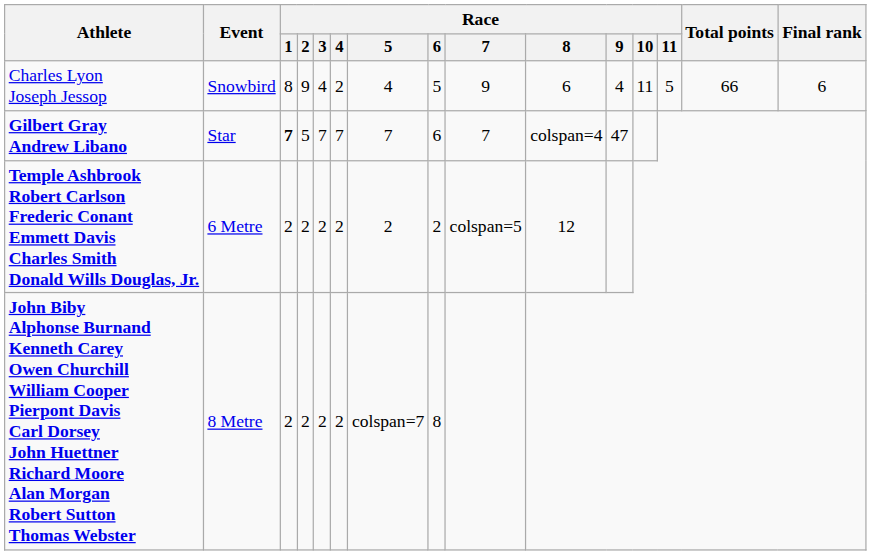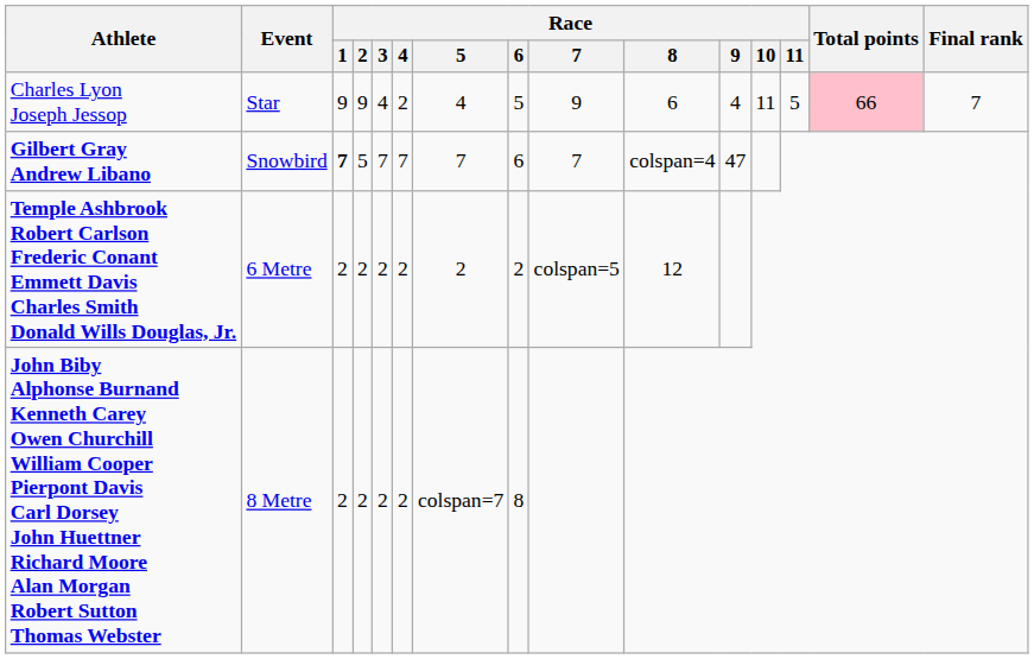Charles Lyon Joseph Jessop | Event: Snowbird -> Star
Charles Lyon Joseph Jessop | Race / 1: 8 -> 9
Charles Lyon Joseph Jessop | Total points: no background -> pink background
Charles Lyon Joseph Jessop | Final rank: 6 -> 7
Gilbert Gray Andrew Libano | Event: Star -> Snowbird
